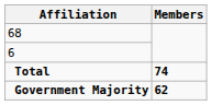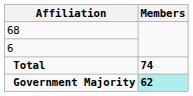Government Majority | Members: no background -> paleturquoise background
